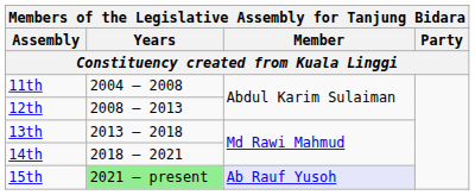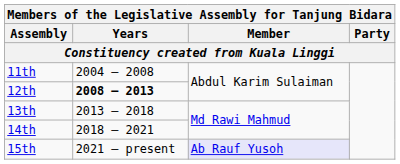12th | Years: normal -> bold
15th | Years: lightgreen background -> no background
